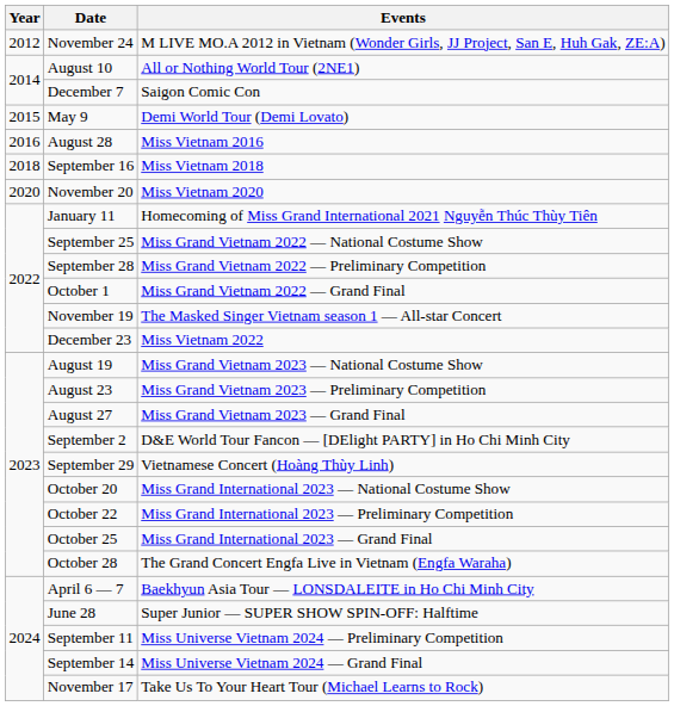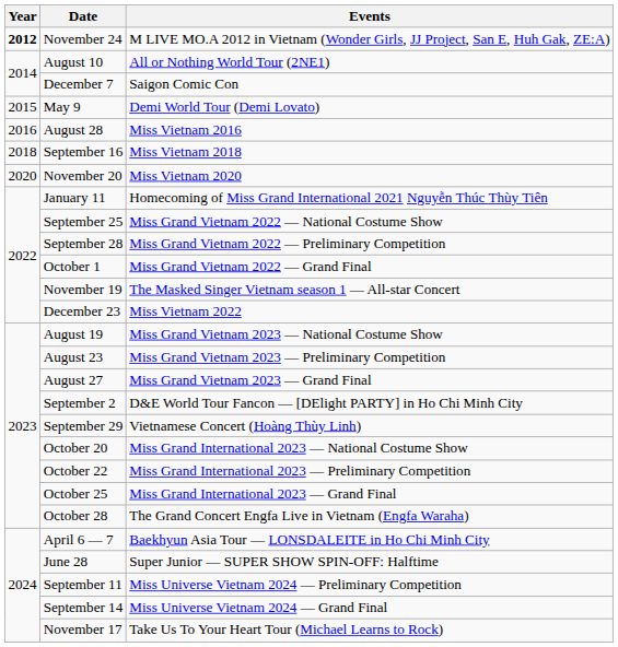November 24 | Year: normal -> bold
